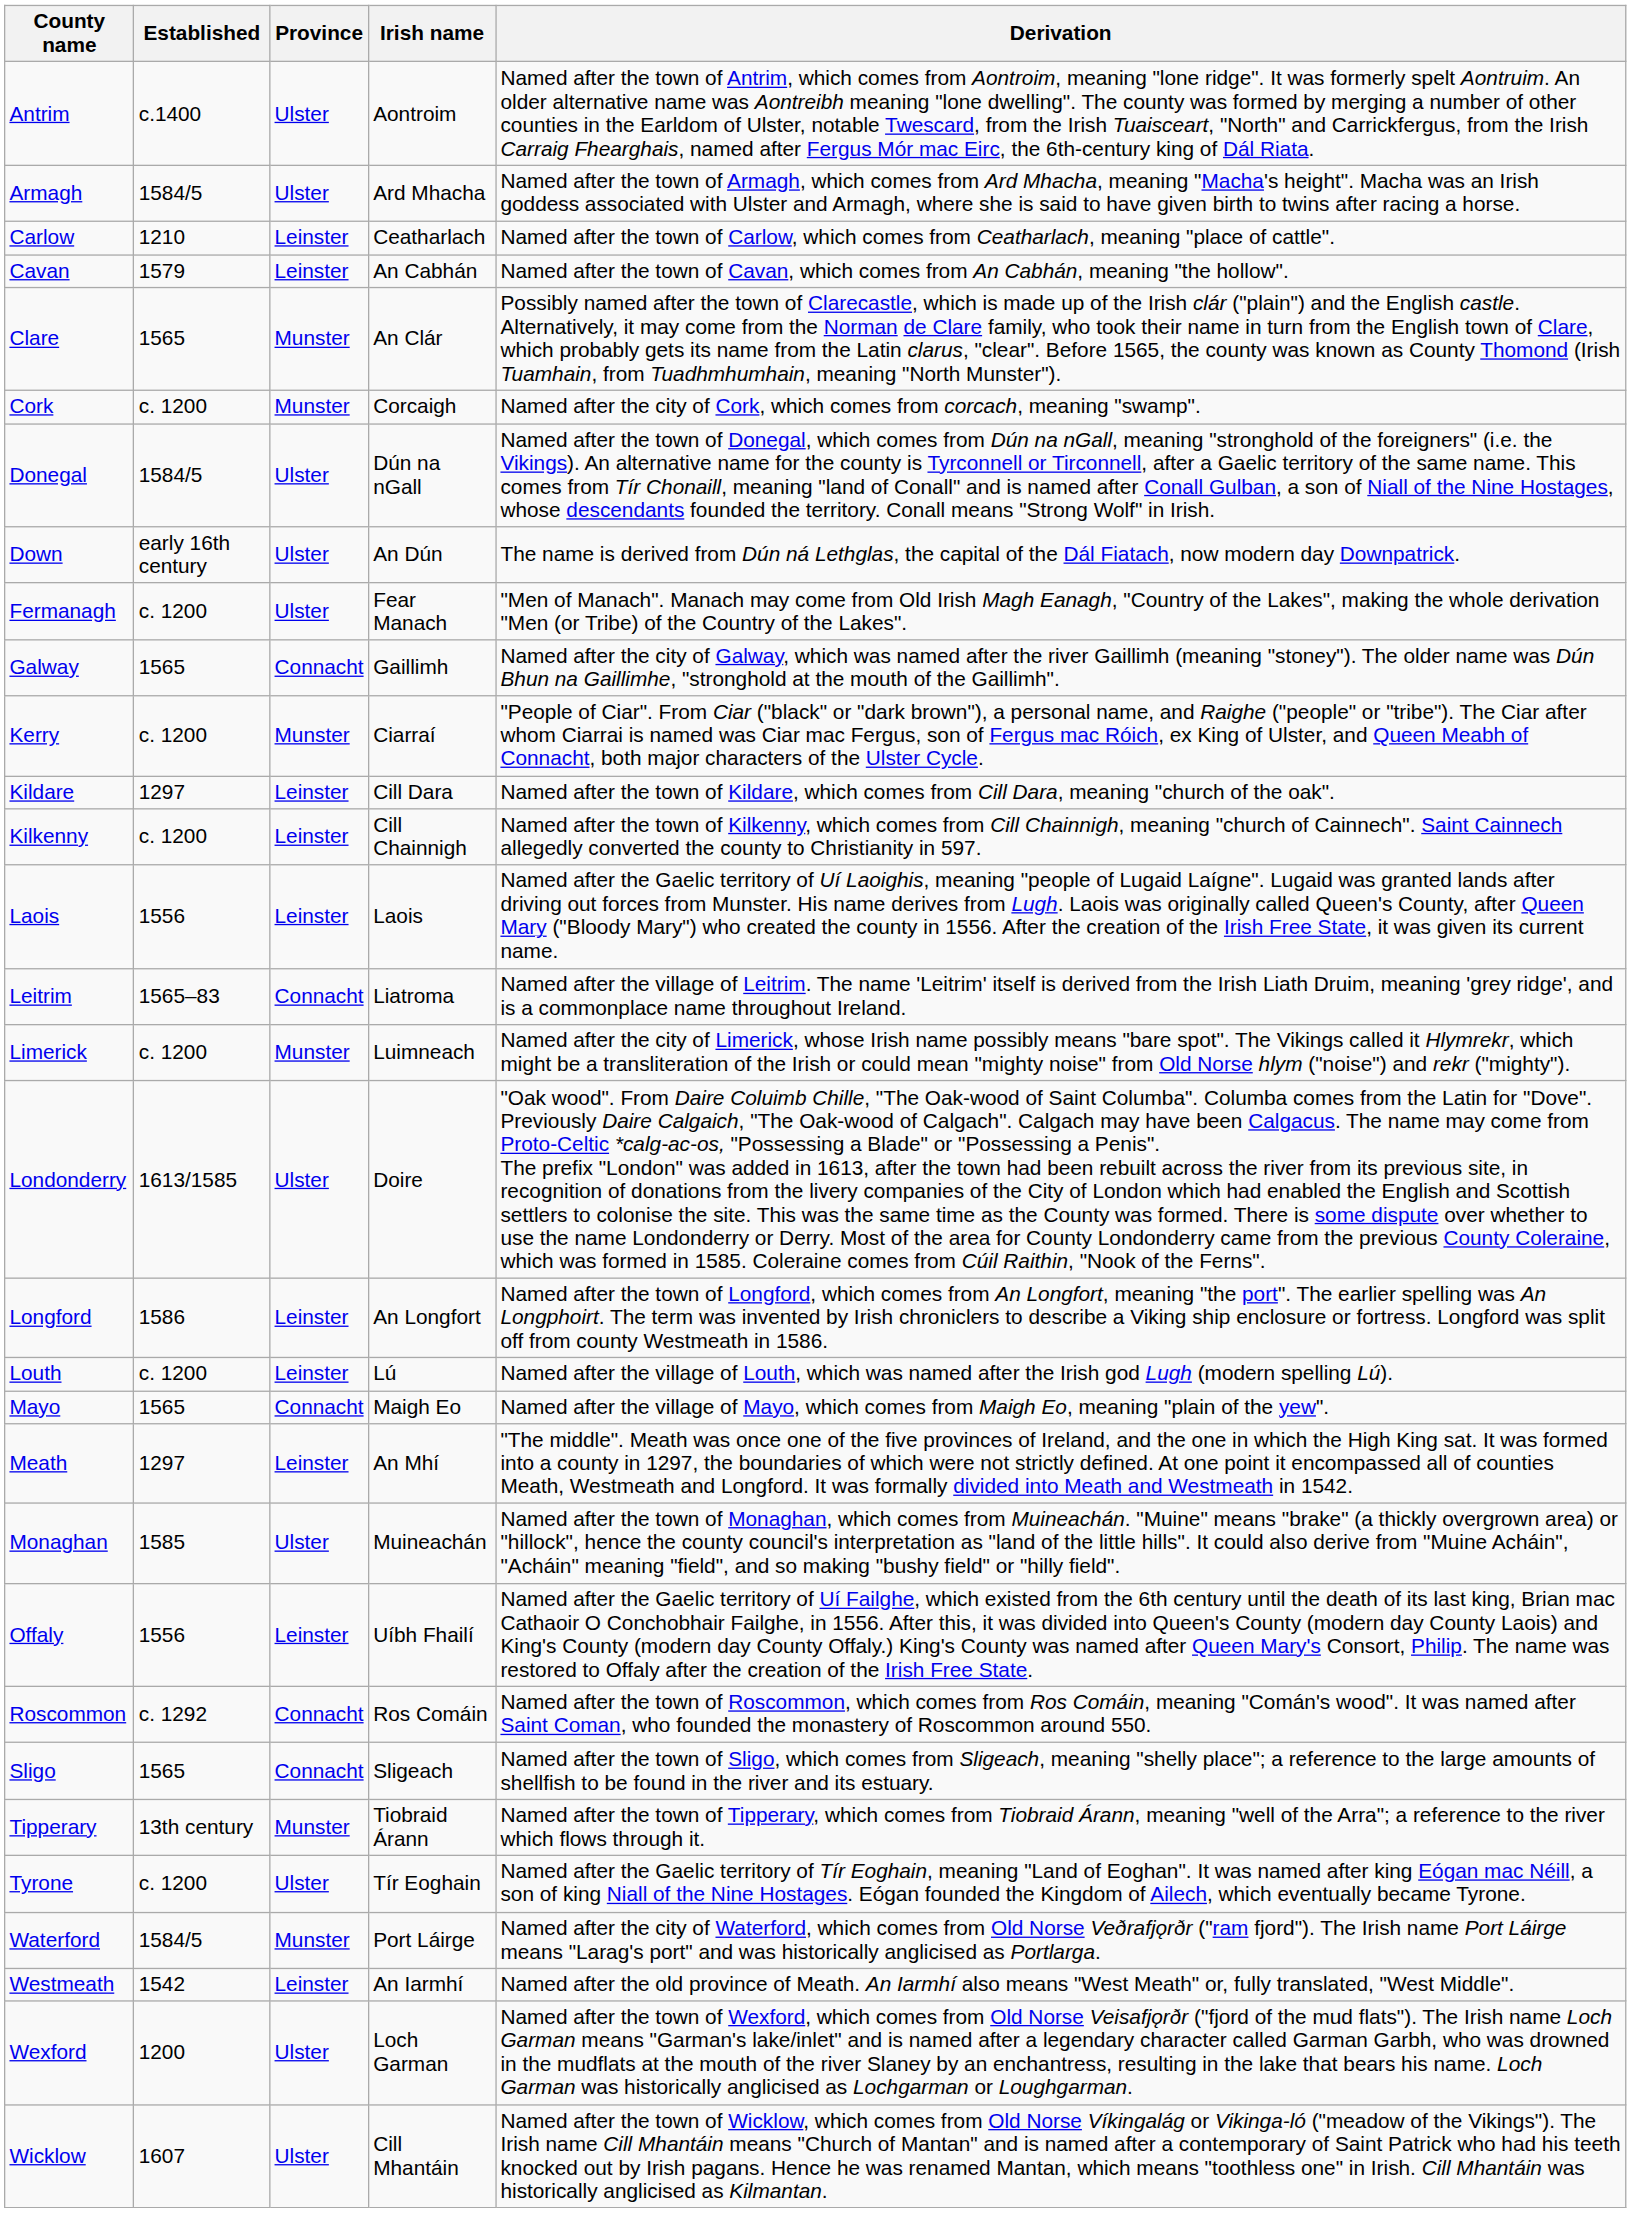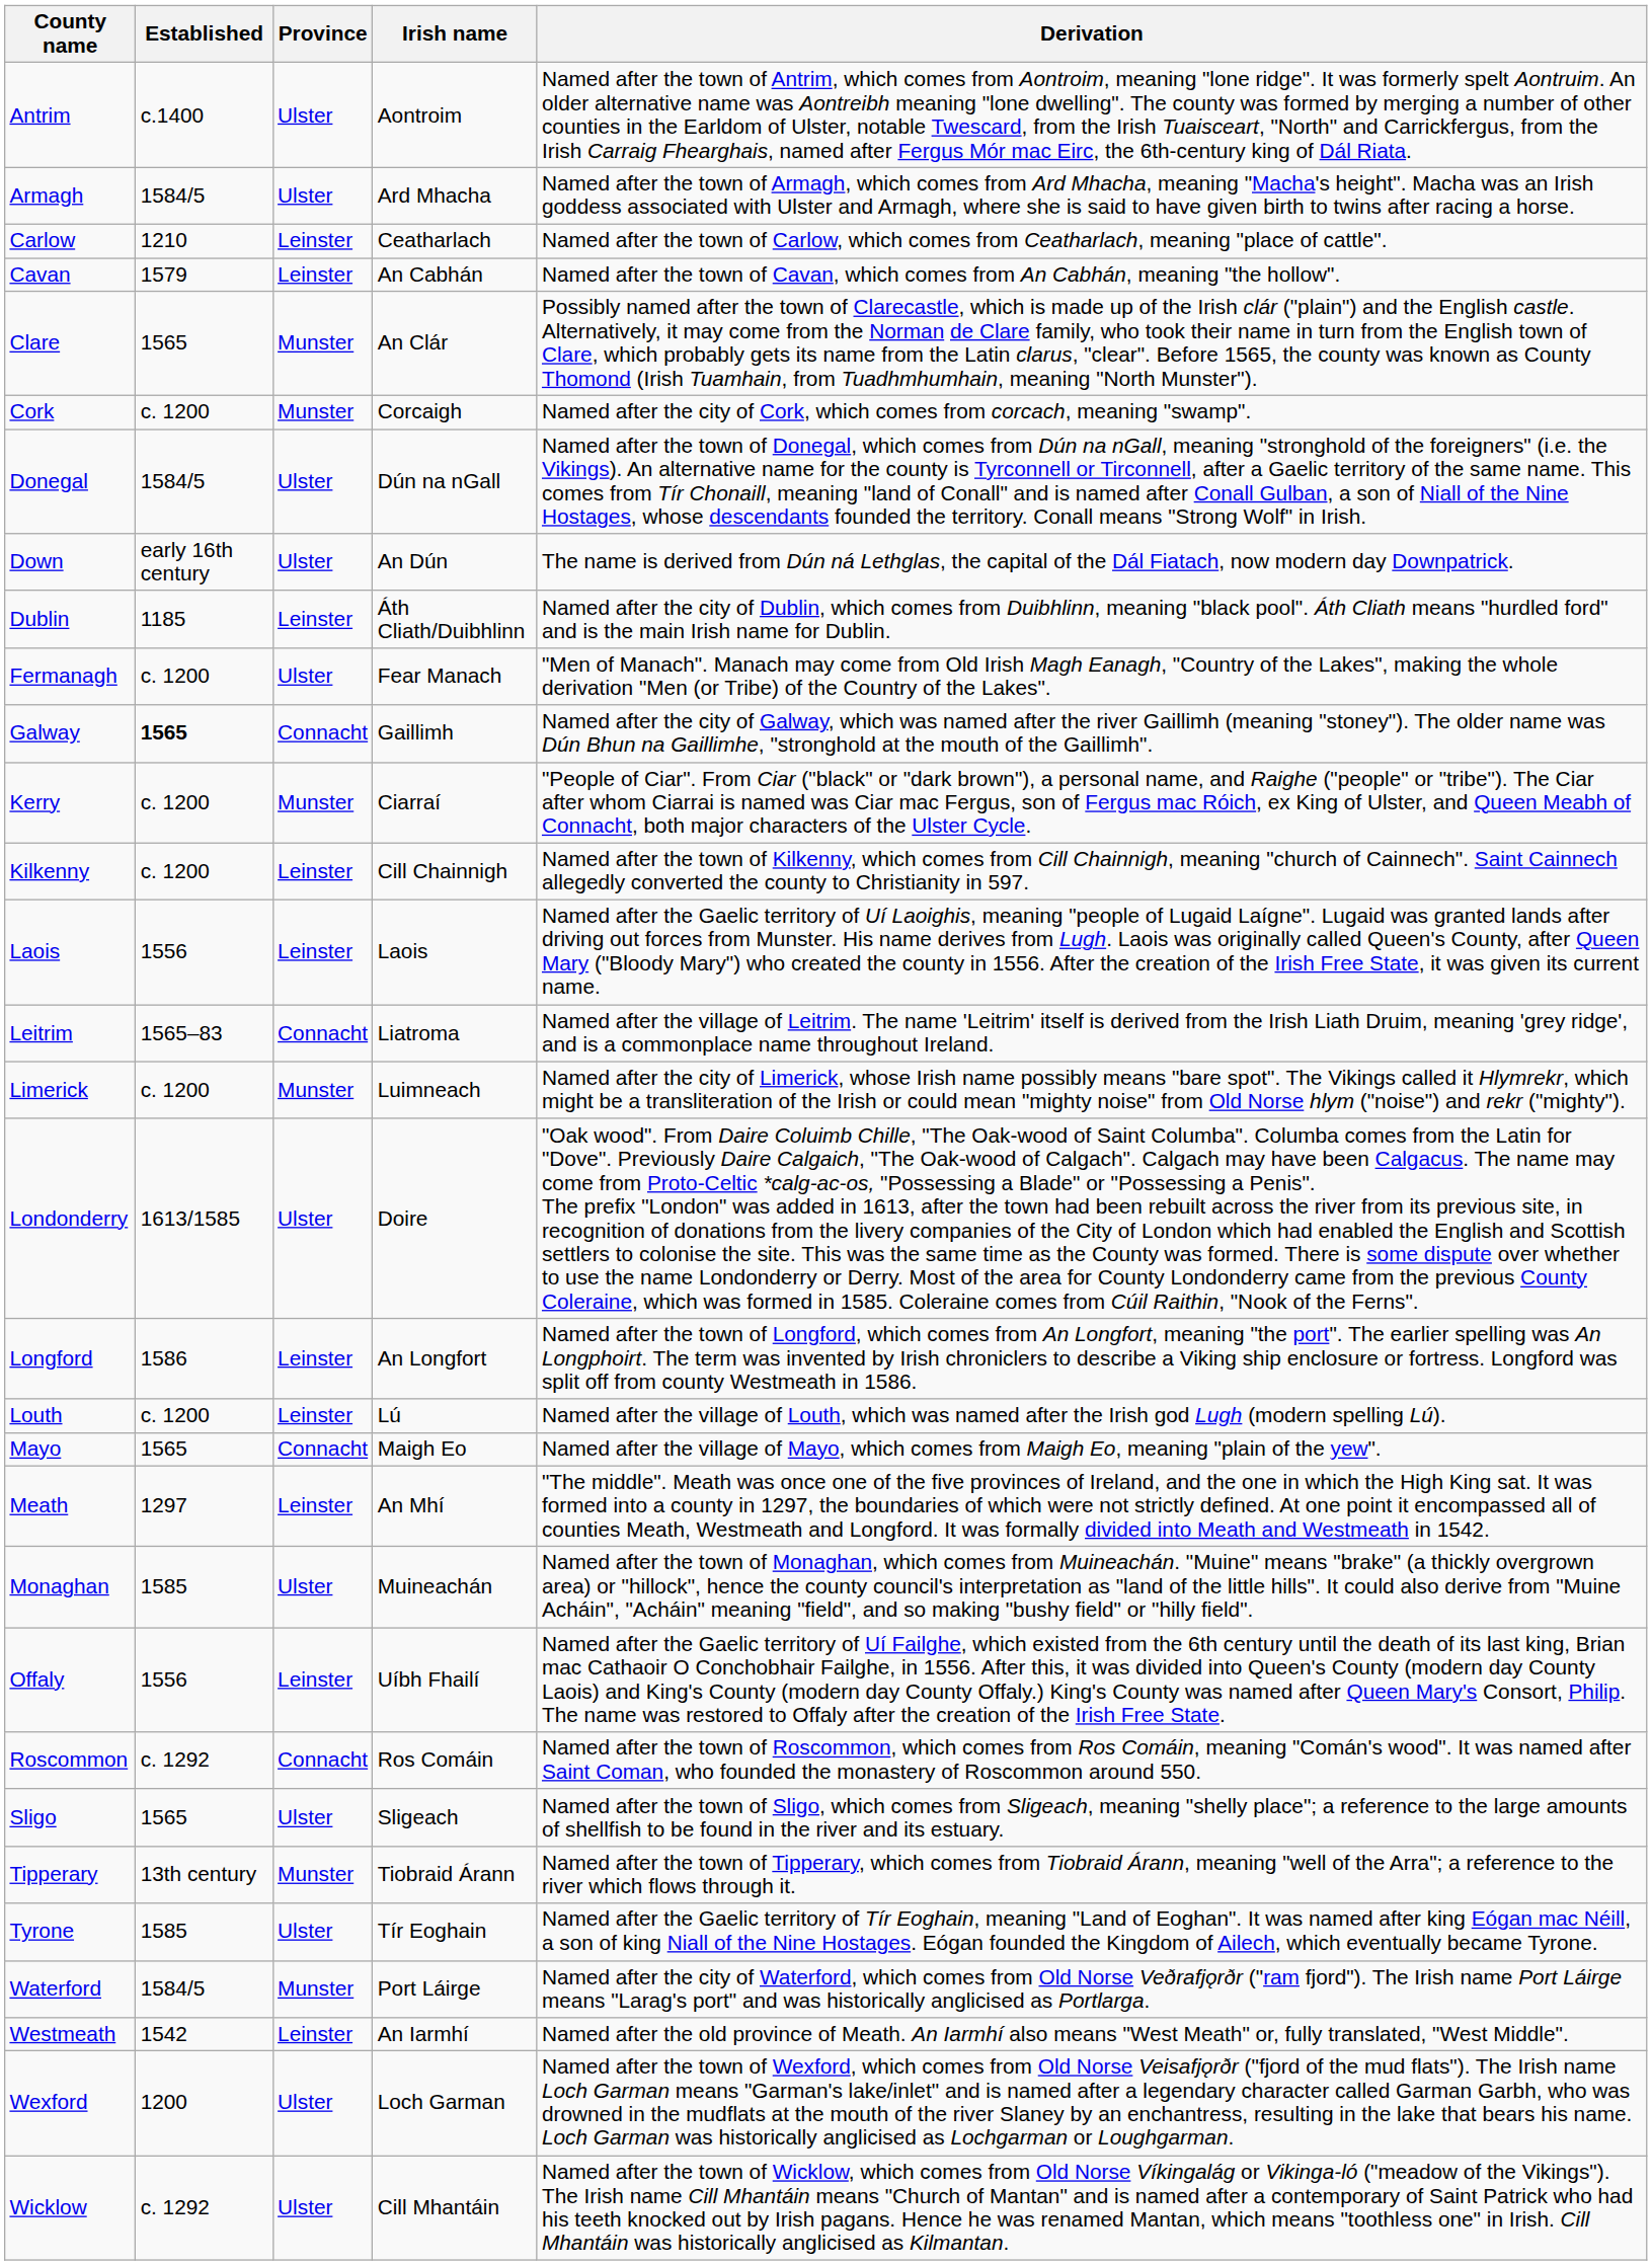+ row: Dublin | 1185 | Leinster | Áth Cliath/Duibhlinn | Named after the city of Dublin, which comes from Duibhlinn, meaning "black pool". Áth Cliath means "hurdled ford" and is the main Irish name for Dublin.
Galway | Established: normal -> bold
- row: Kildare | 1297 | Leinster | Cill Dara | Named after the town of Kildare, which comes from Cill Dara, meaning "church of the oak".
Sligo | Province: Connacht -> Ulster
Tyrone | Established: c. 1200 -> 1585
Wicklow | Established: 1607 -> c. 1292
